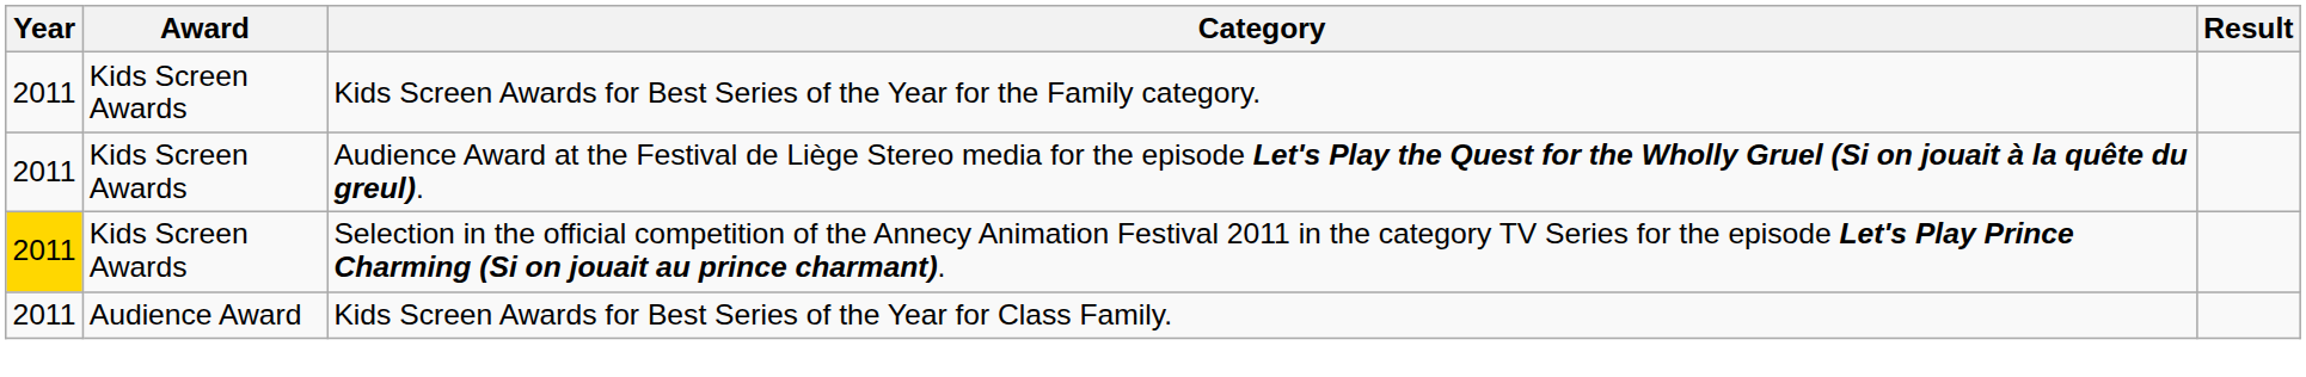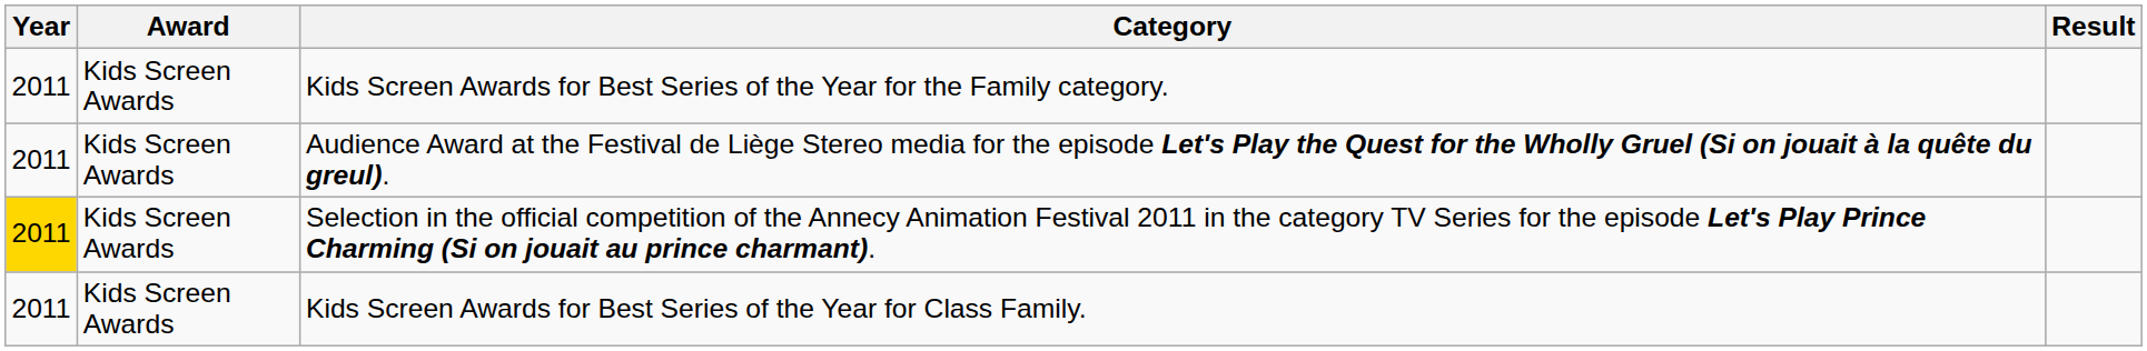row 5 | Award: Audience Award -> Kids Screen Awards
